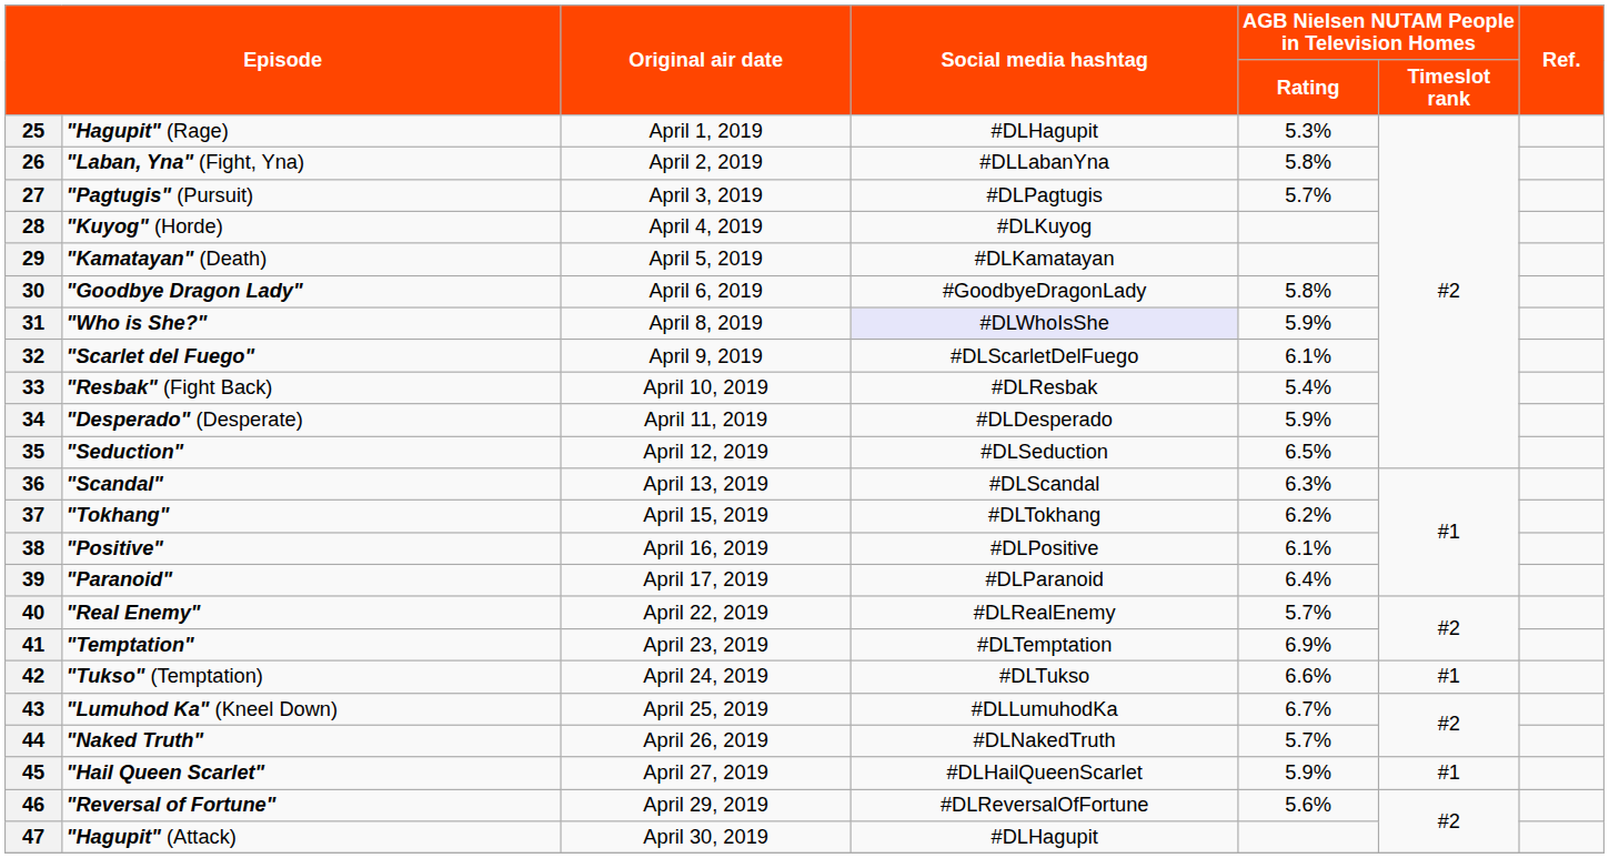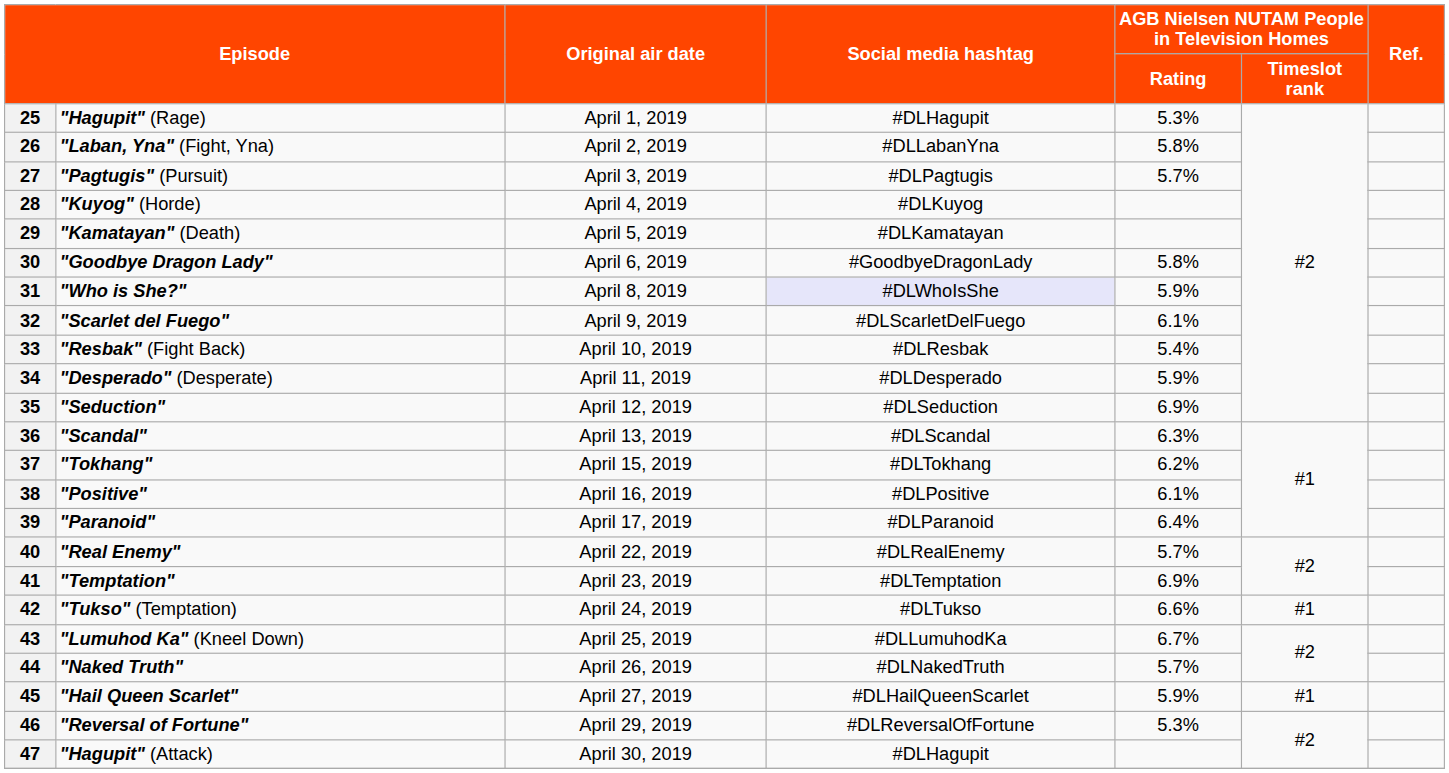35 | AGB Nielsen NUTAM People in Television Homes / Rating: 6.5% -> 6.9%
46 | AGB Nielsen NUTAM People in Television Homes / Rating: 5.6% -> 5.3%
